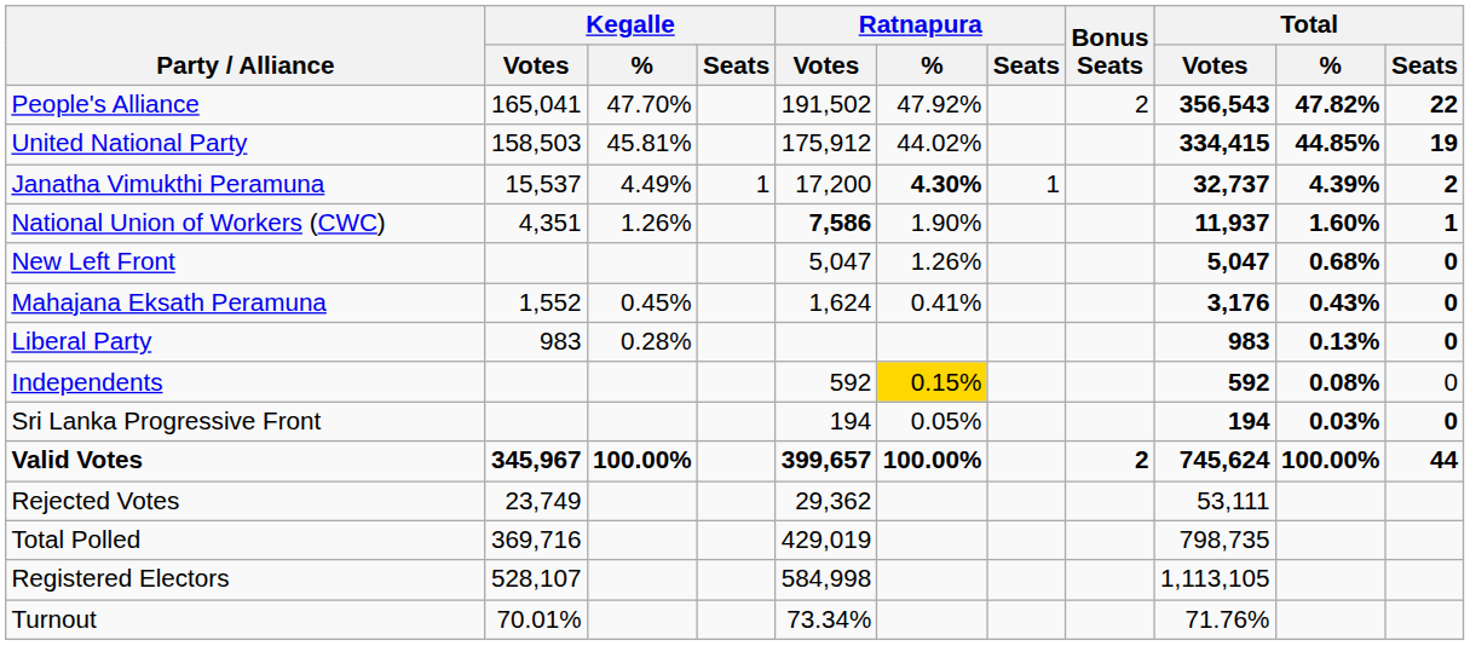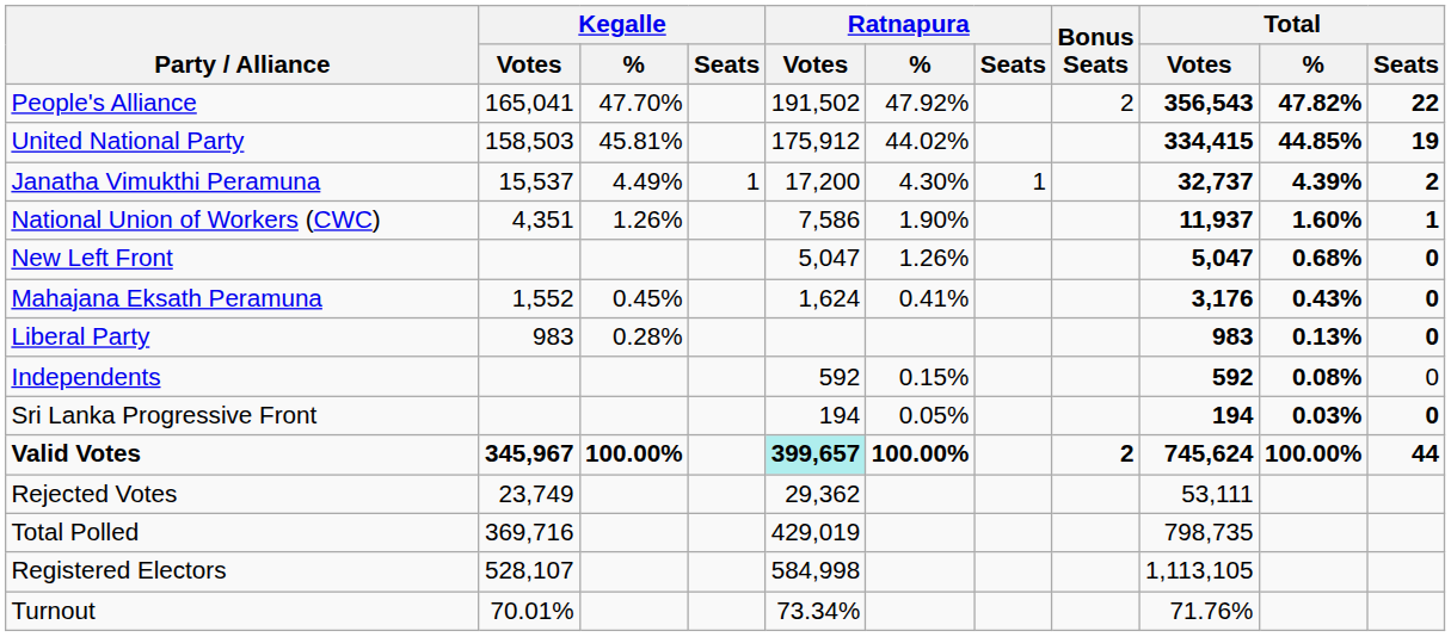Janatha Vimukthi Peramuna | Ratnapura / %: bold -> normal
National Union of Workers (CWC) | Ratnapura / Votes: bold -> normal
Independents | Ratnapura / %: gold background -> no background
Valid Votes | Ratnapura / Votes: no background -> paleturquoise background
